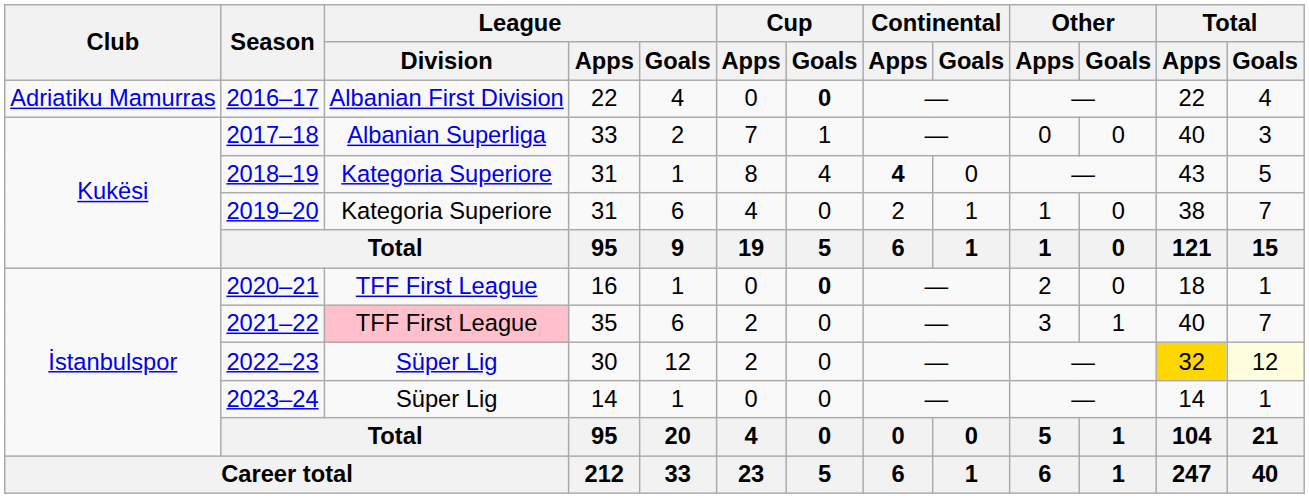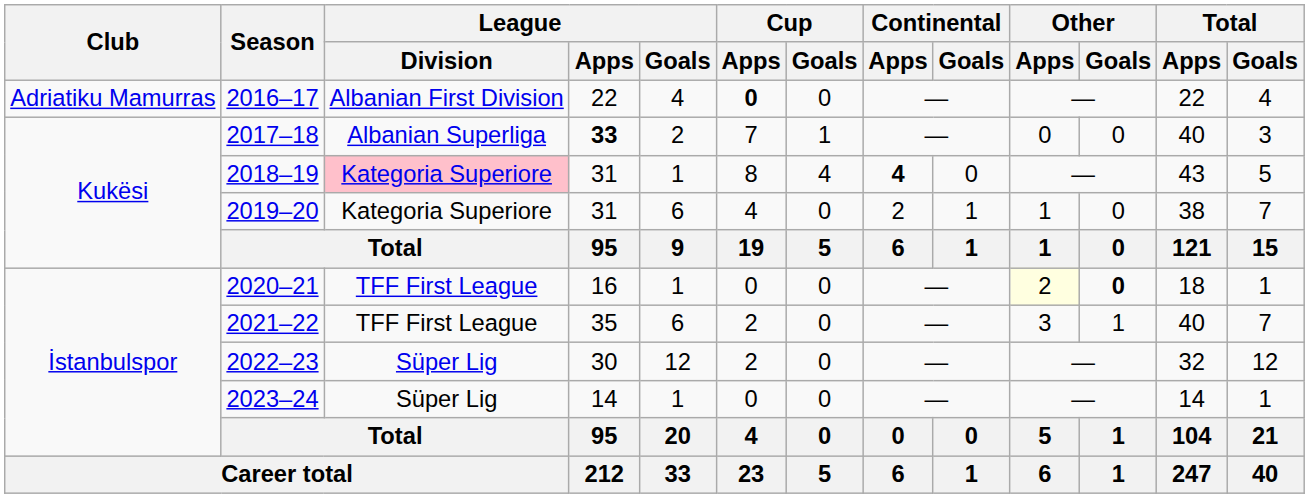2016–17 | Cup / Apps: normal -> bold
2016–17 | Cup / Goals: bold -> normal
2017–18 | League / Apps: normal -> bold
2018–19 | League / Division: no background -> pink background
2020–21 | Cup / Goals: bold -> normal
2020–21 | Other / Apps: no background -> lightyellow background
2020–21 | Other / Goals: normal -> bold
2021–22 | League / Division: pink background -> no background
2022–23 | Total / Apps: gold background -> no background
2022–23 | Total / Goals: lightyellow background -> no background
